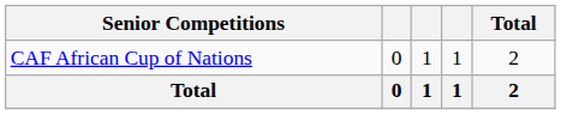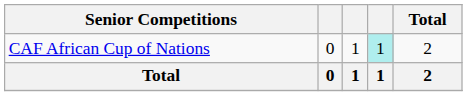CAF African Cup of Nations | column 4: no background -> paleturquoise background
